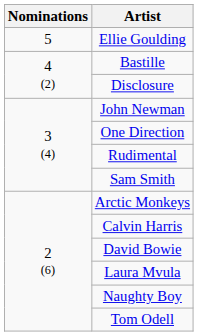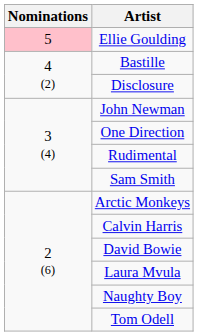Ellie Goulding | Nominations: no background -> pink background
